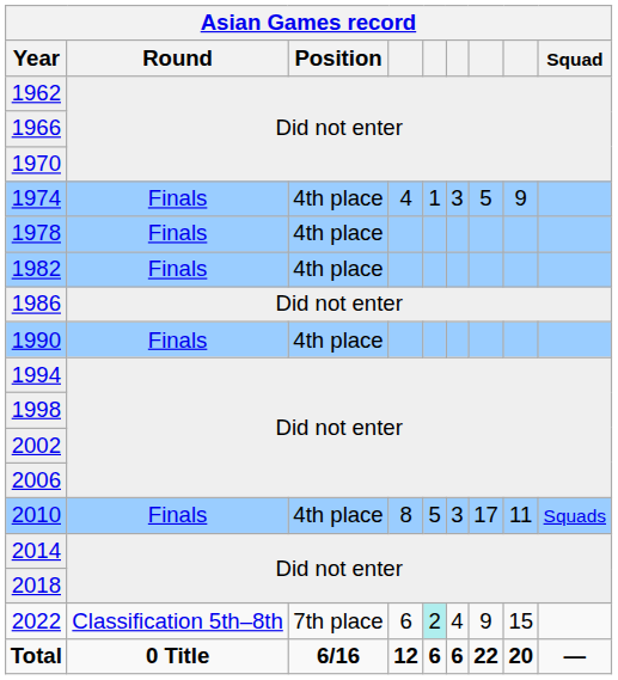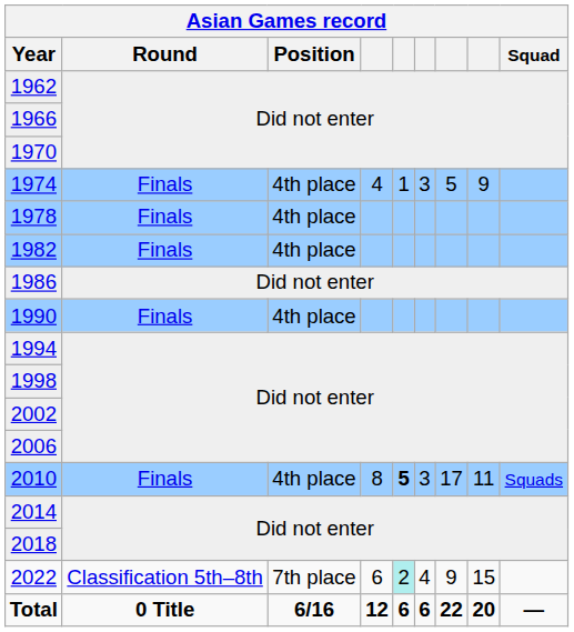2010 | column 5: normal -> bold
